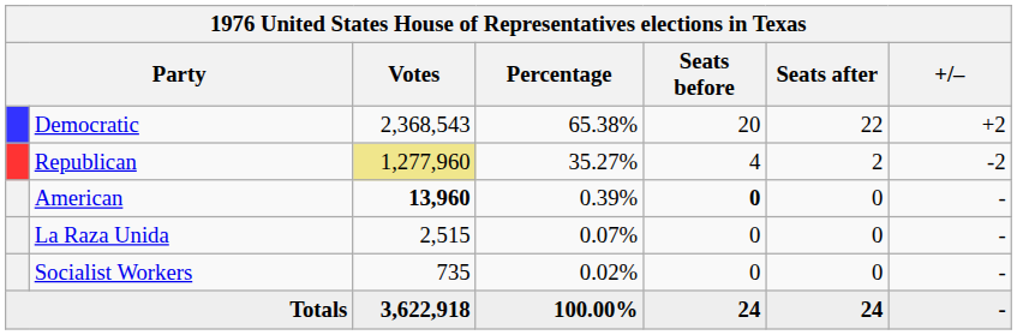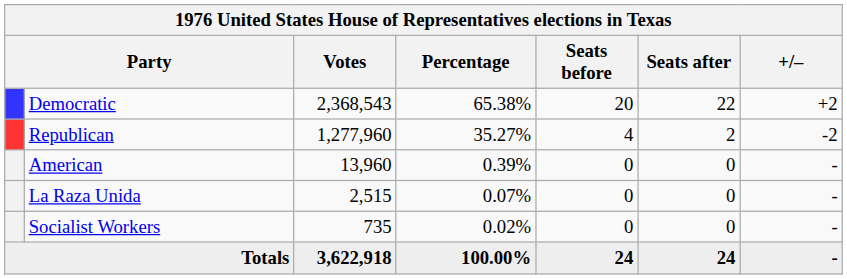Republican | Votes: khaki background -> no background
American | Votes: bold -> normal
American | Seats before: bold -> normal
